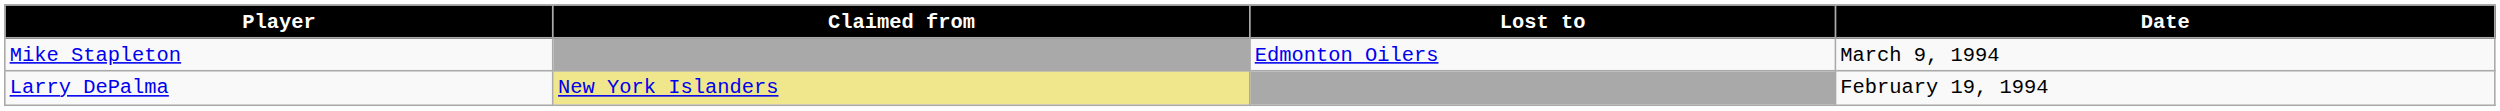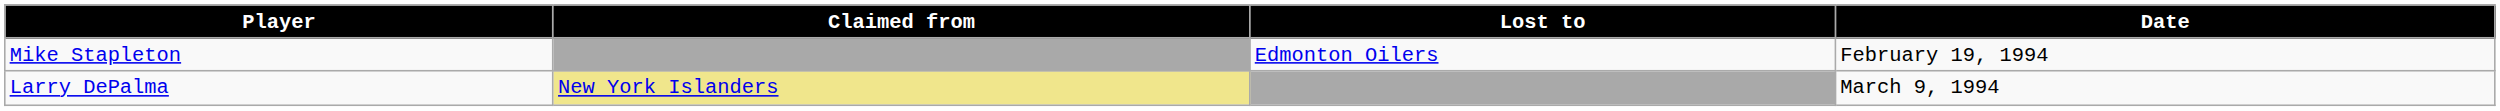Mike Stapleton | Date: March 9, 1994 -> February 19, 1994
Larry DePalma | Date: February 19, 1994 -> March 9, 1994
